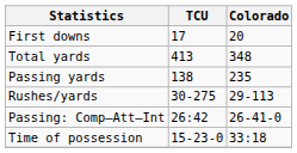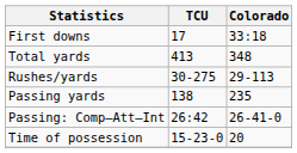First downs | Colorado: 20 -> 33:18
rows swapped: Rushes/yards <-> Passing yards
Time of possession | Colorado: 33:18 -> 20
